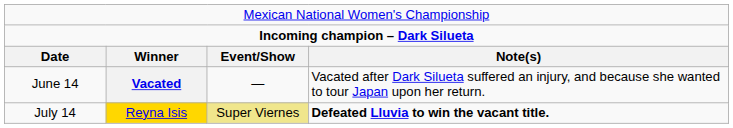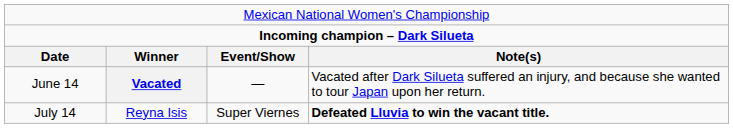July 14 | column 2: gold background -> no background
July 14 | column 3: khaki background -> no background
